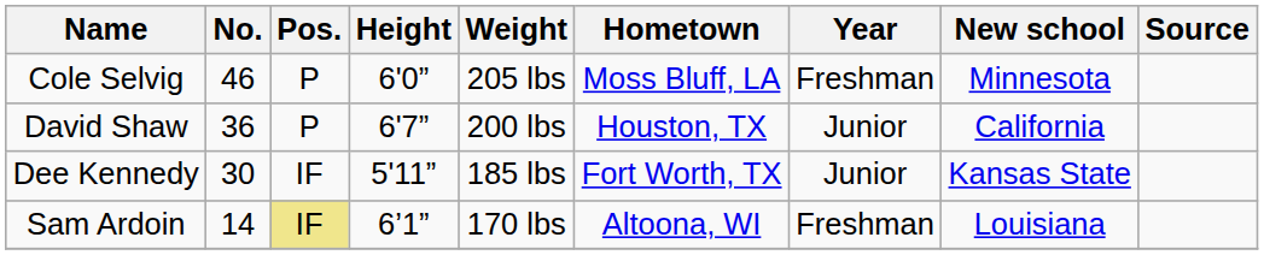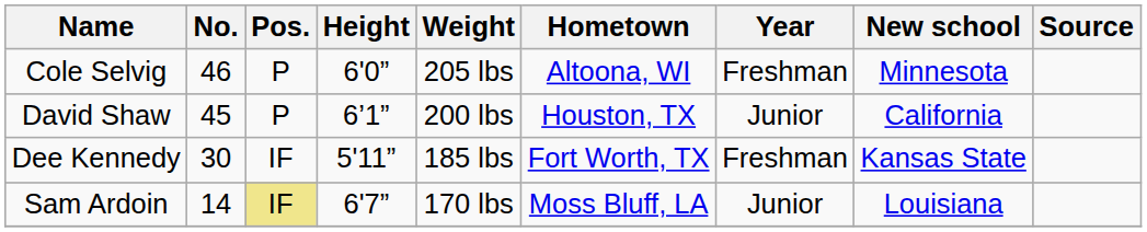Cole Selvig | Hometown: Moss Bluff, LA -> Altoona, WI
David Shaw | No.: 36 -> 45
David Shaw | Height: 6'7” -> 6’1”
Dee Kennedy | Year: Junior -> Freshman
Sam Ardoin | Height: 6’1” -> 6'7”
Sam Ardoin | Hometown: Altoona, WI -> Moss Bluff, LA
Sam Ardoin | Year: Freshman -> Junior
